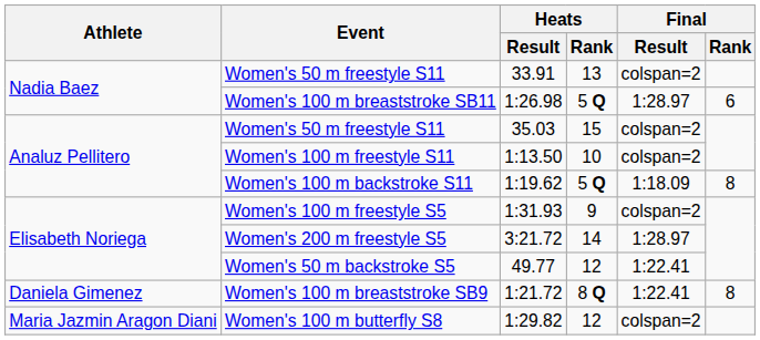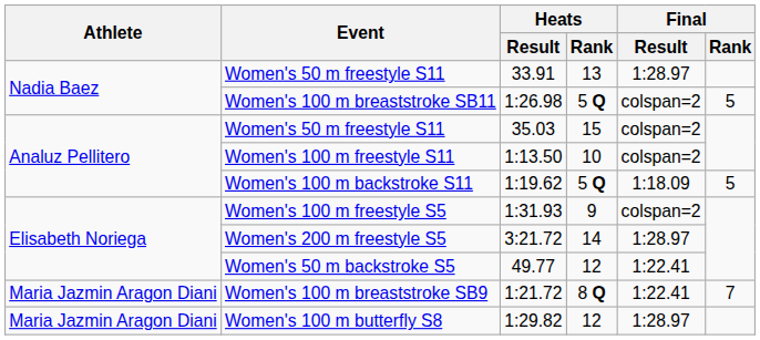Women's 50 m freestyle S11 / 33.91 | Final / Result: colspan=2 -> 1:28.97
Women's 100 m breaststroke SB11 | Final / Result: 1:28.97 -> colspan=2
Women's 100 m breaststroke SB11 | Final / Rank: 6 -> 5
Women's 100 m backstroke S11 | Final / Rank: 8 -> 5
Women's 100 m breaststroke SB9 | Athlete: Daniela Gimenez -> Maria Jazmin Aragon Diani
Women's 100 m breaststroke SB9 | Final / Rank: 8 -> 7
Women's 100 m butterfly S8 | Final / Result: colspan=2 -> 1:28.97
